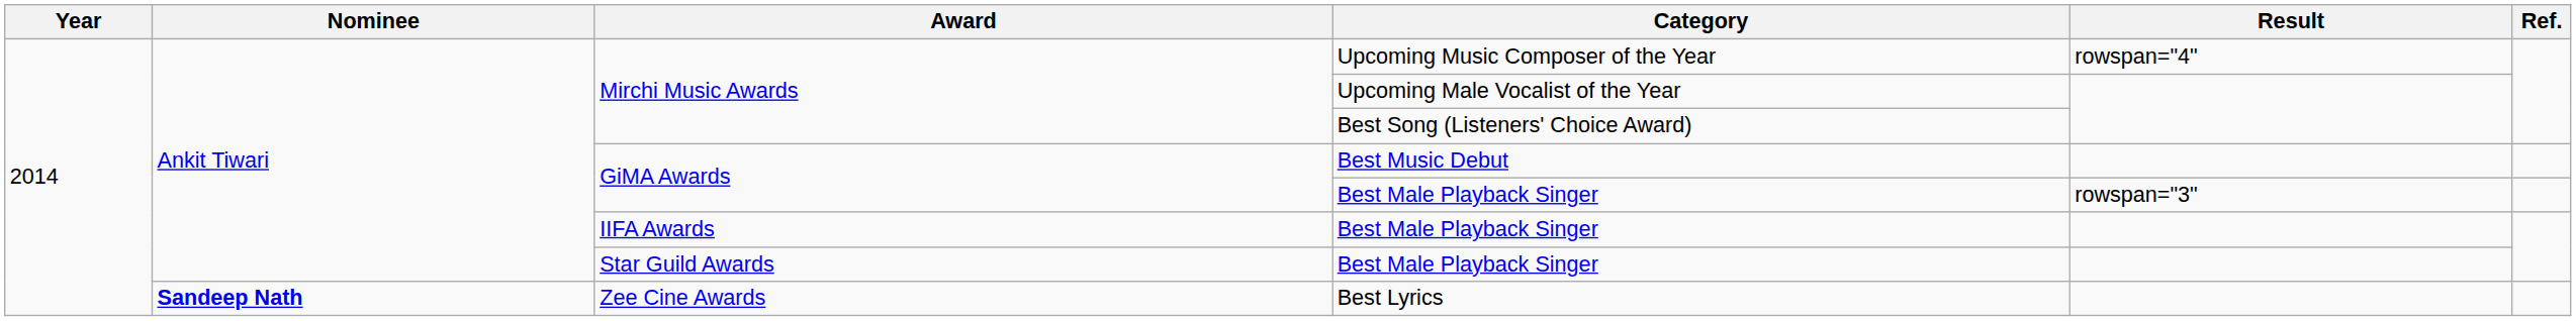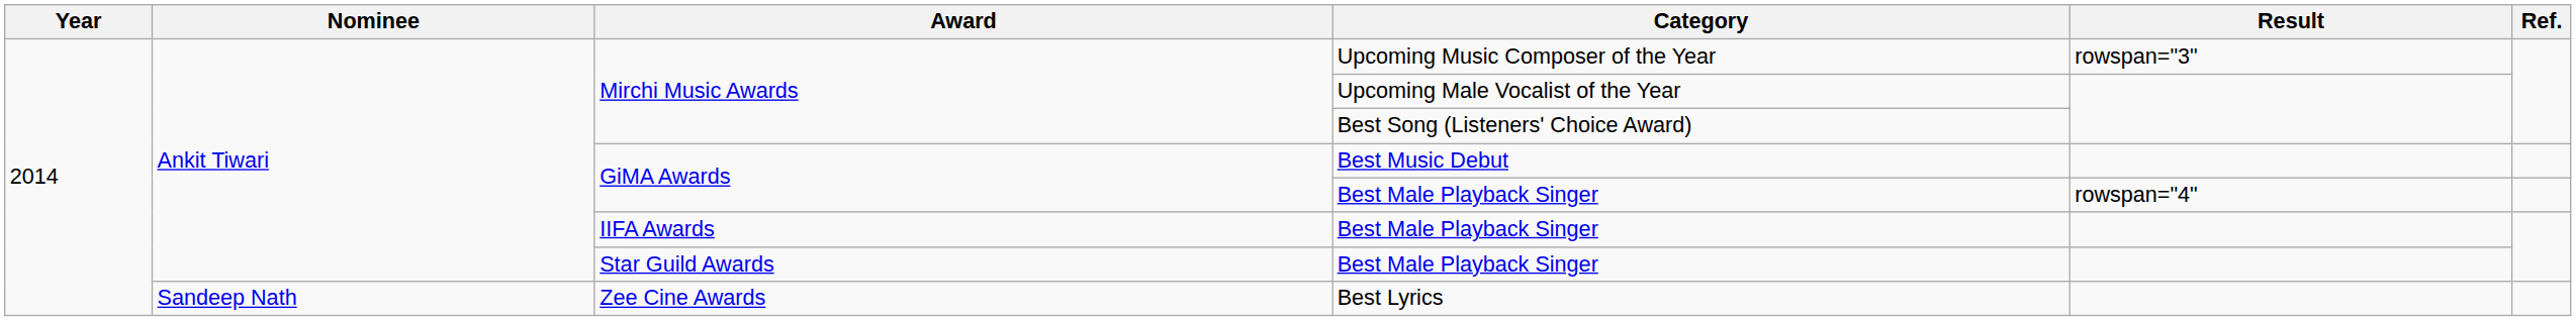Upcoming Music Composer of the Year | Result: rowspan="4" -> rowspan="3"
GiMA Awards / Best Male Playback Singer | Result: rowspan="3" -> rowspan="4"
Best Lyrics | Nominee: bold -> normal
